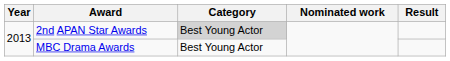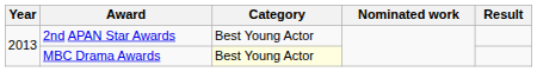2nd APAN Star Awards | Category: lightgrey background -> no background
MBC Drama Awards | Category: no background -> lightyellow background
